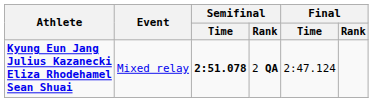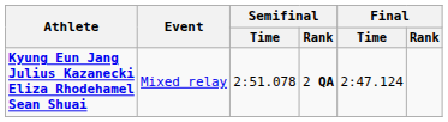Kyung Eun Jang Julius Kazanecki Eliza Rhodehamel Sean Shuai | Semifinal / Time: bold -> normal
